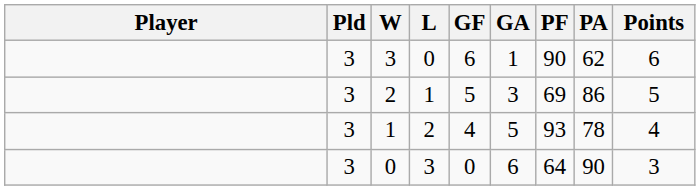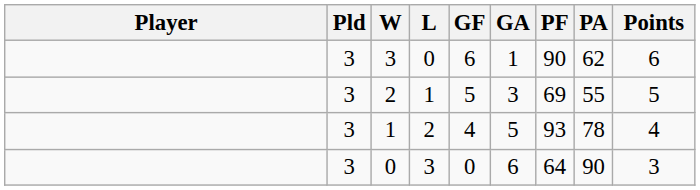row 3 | PA: 86 -> 55
